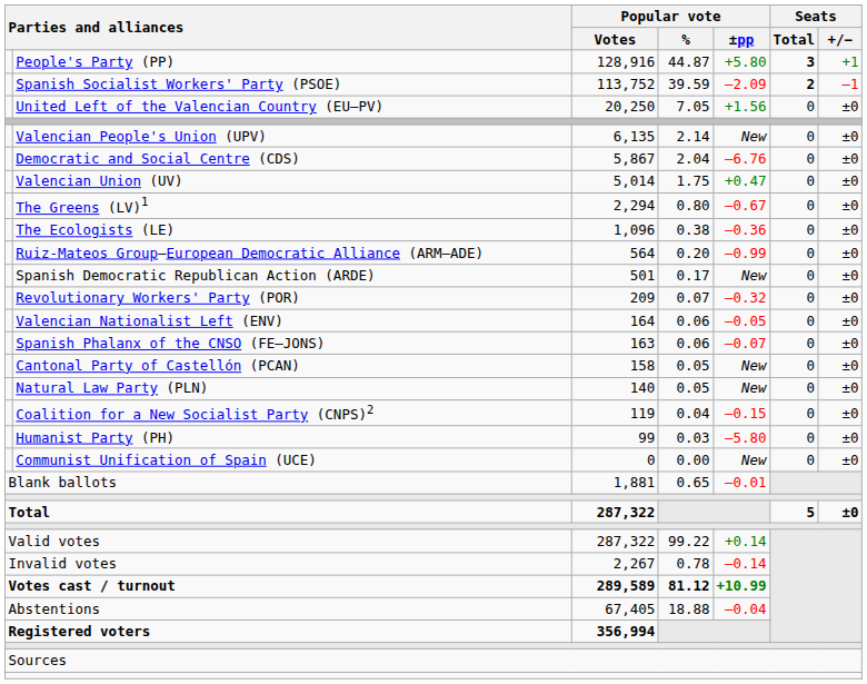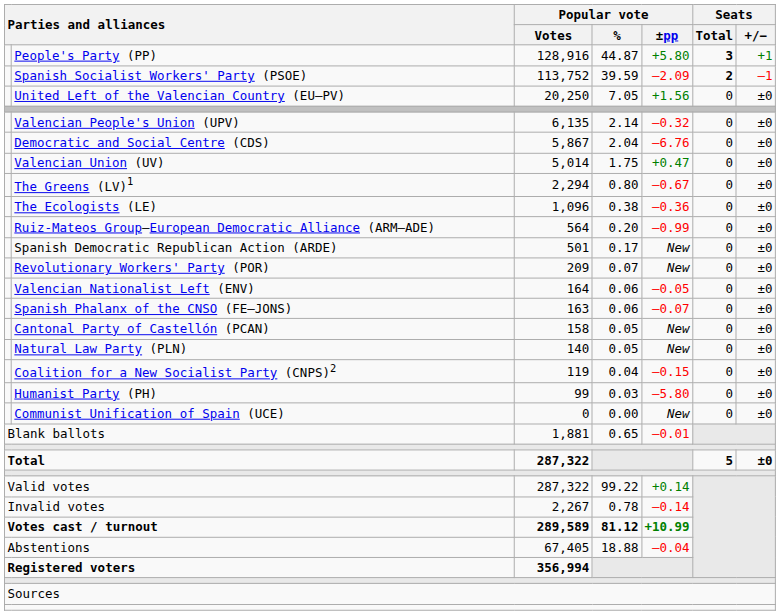Valencian People's Union (UPV) | Popular vote / ±pp: New -> –0.32
Revolutionary Workers' Party (POR) | Popular vote / ±pp: –0.32 -> New
